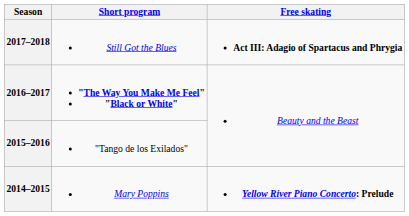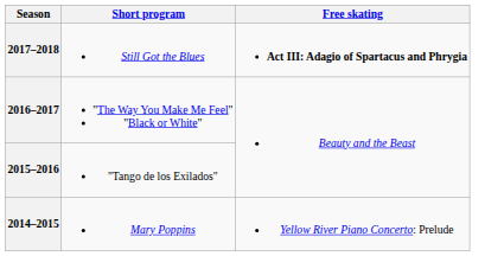2016–2017 | Short program: bold -> normal
2014–2015 | Free skating: bold -> normal
